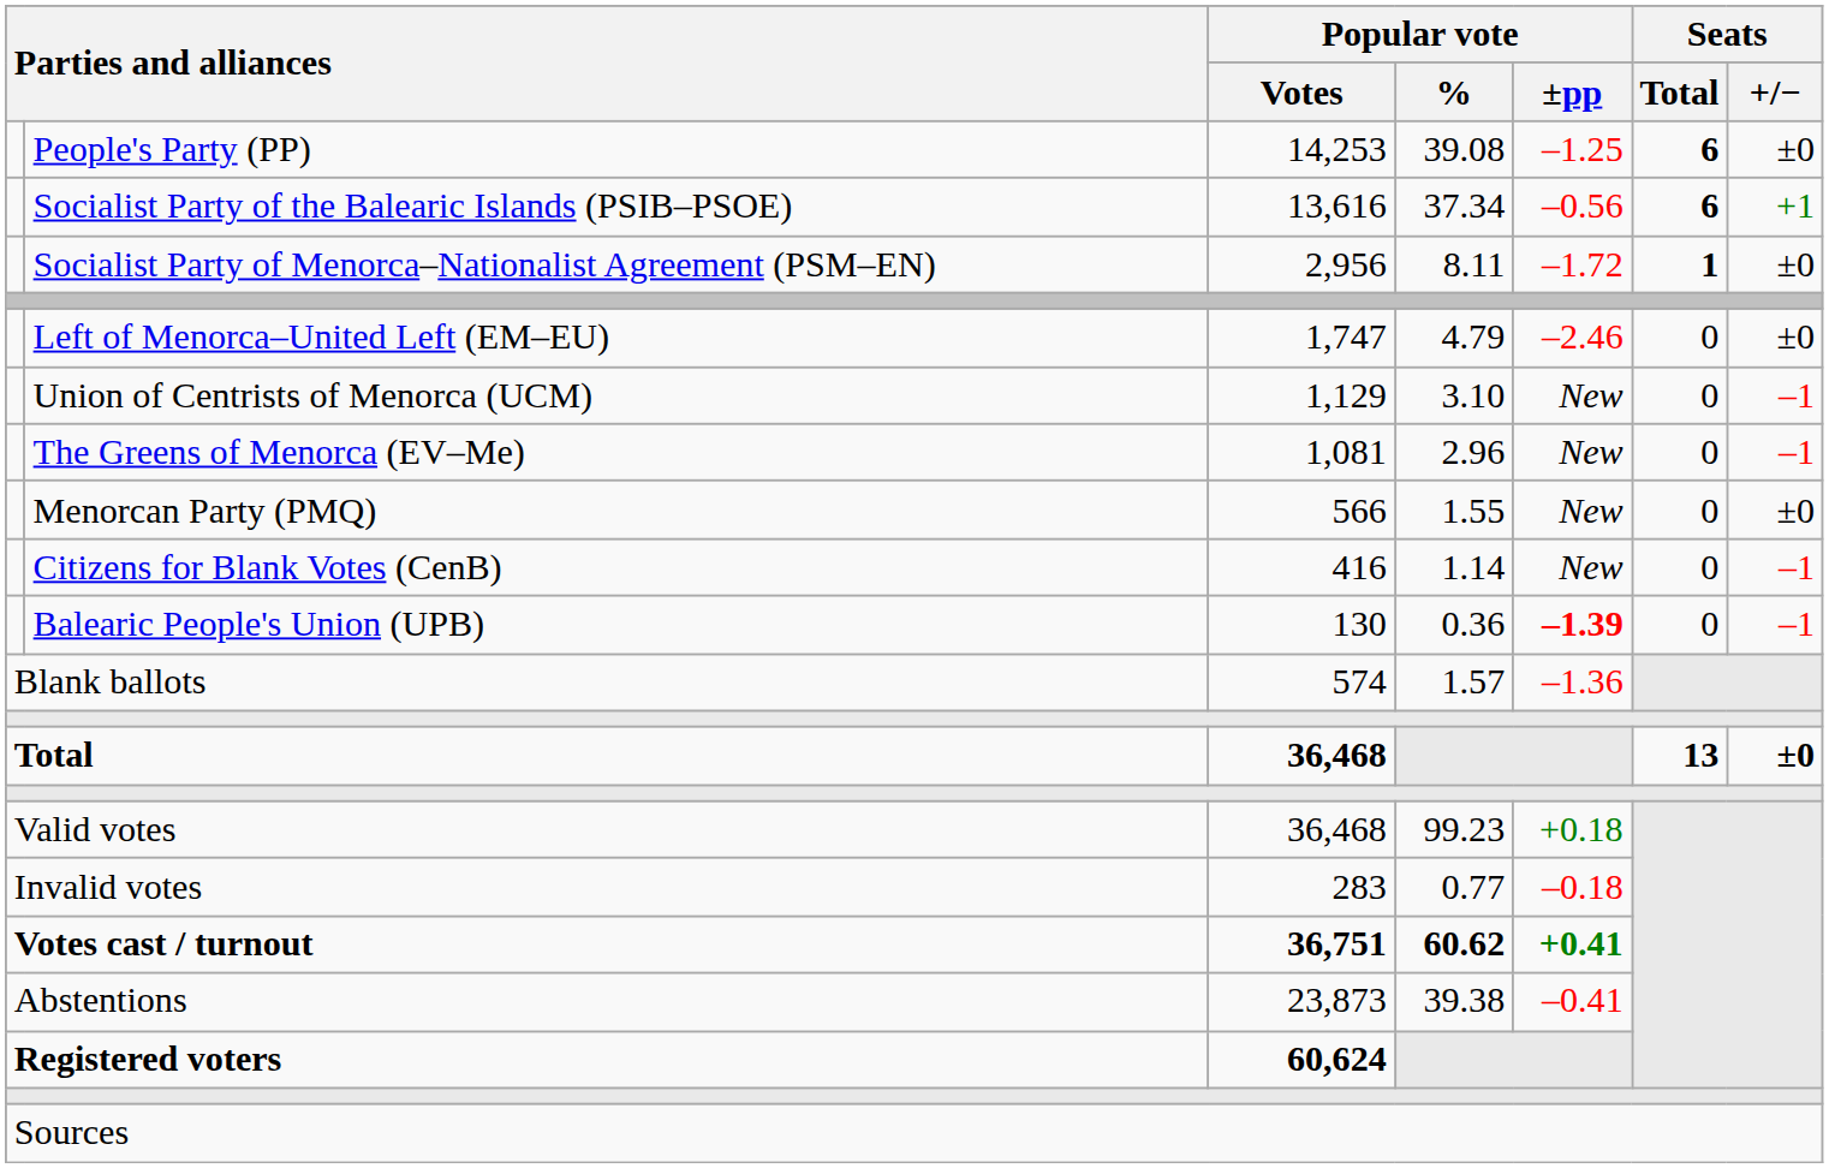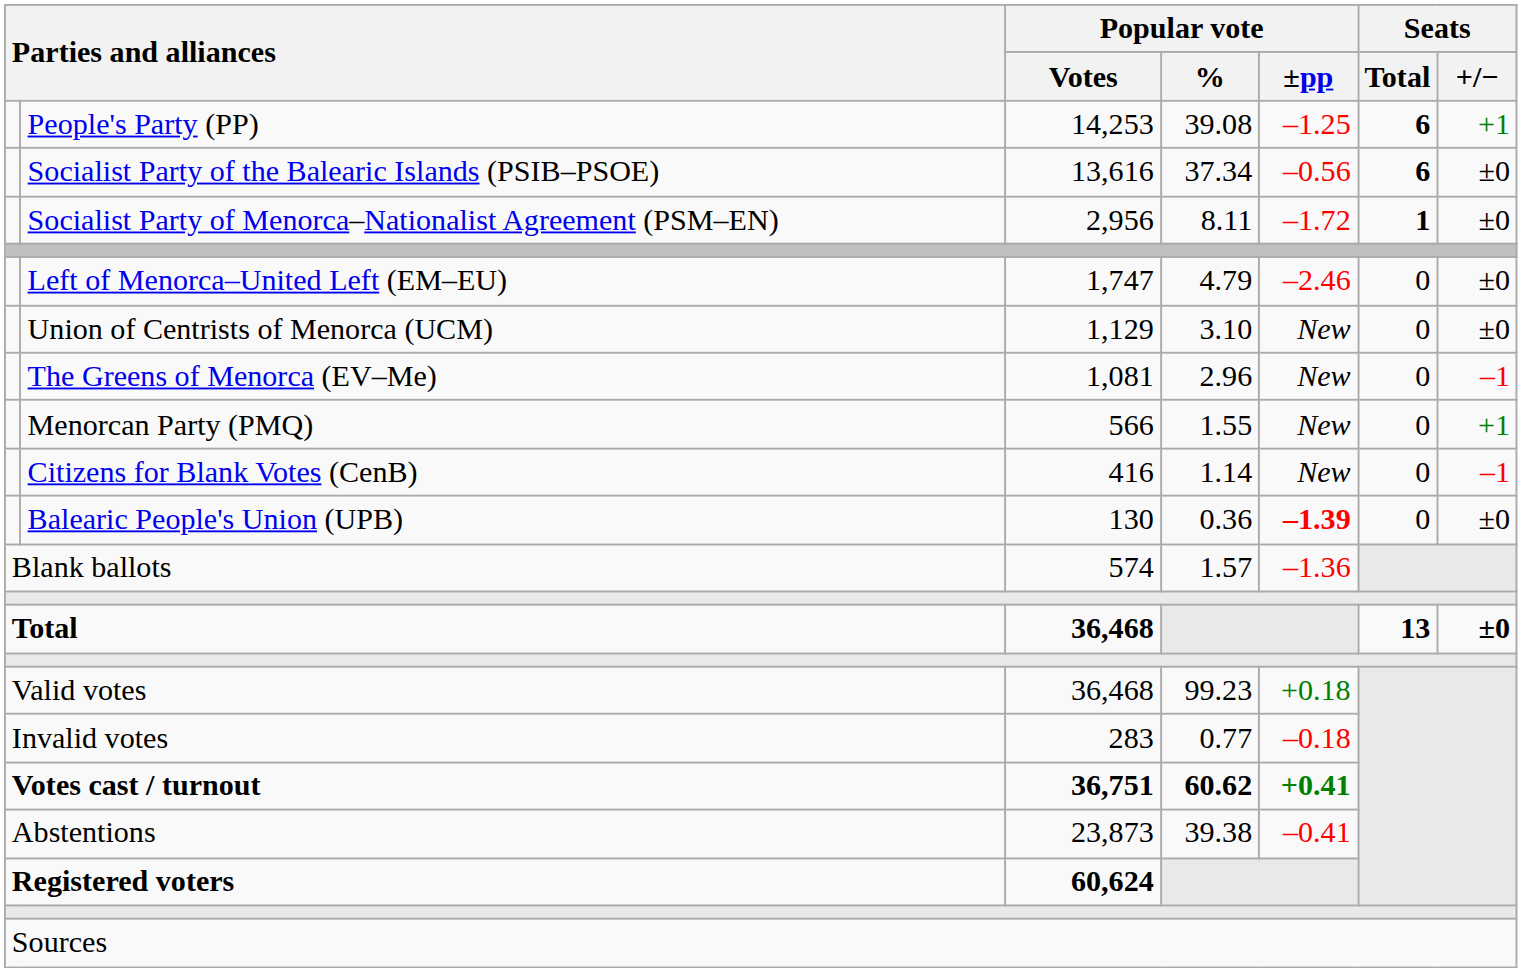People's Party (PP) | Seats / +/−: ±0 -> +1
Socialist Party of the Balearic Islands (PSIB–PSOE) | Seats / +/−: +1 -> ±0
Union of Centrists of Menorca (UCM) | Seats / +/−: –1 -> ±0
Menorcan Party (PMQ) | Seats / +/−: ±0 -> +1
Balearic People's Union (UPB) | Seats / +/−: –1 -> ±0
